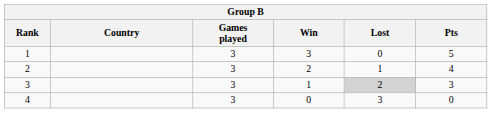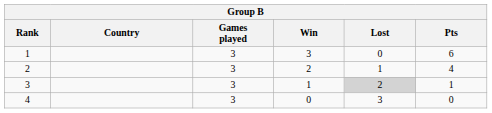row 3 | Pts: 5 -> 6
row 5 | Pts: 3 -> 1
